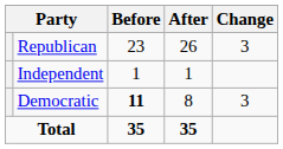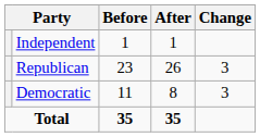rows swapped: Republican <-> Independent
Democratic | Before: bold -> normal
